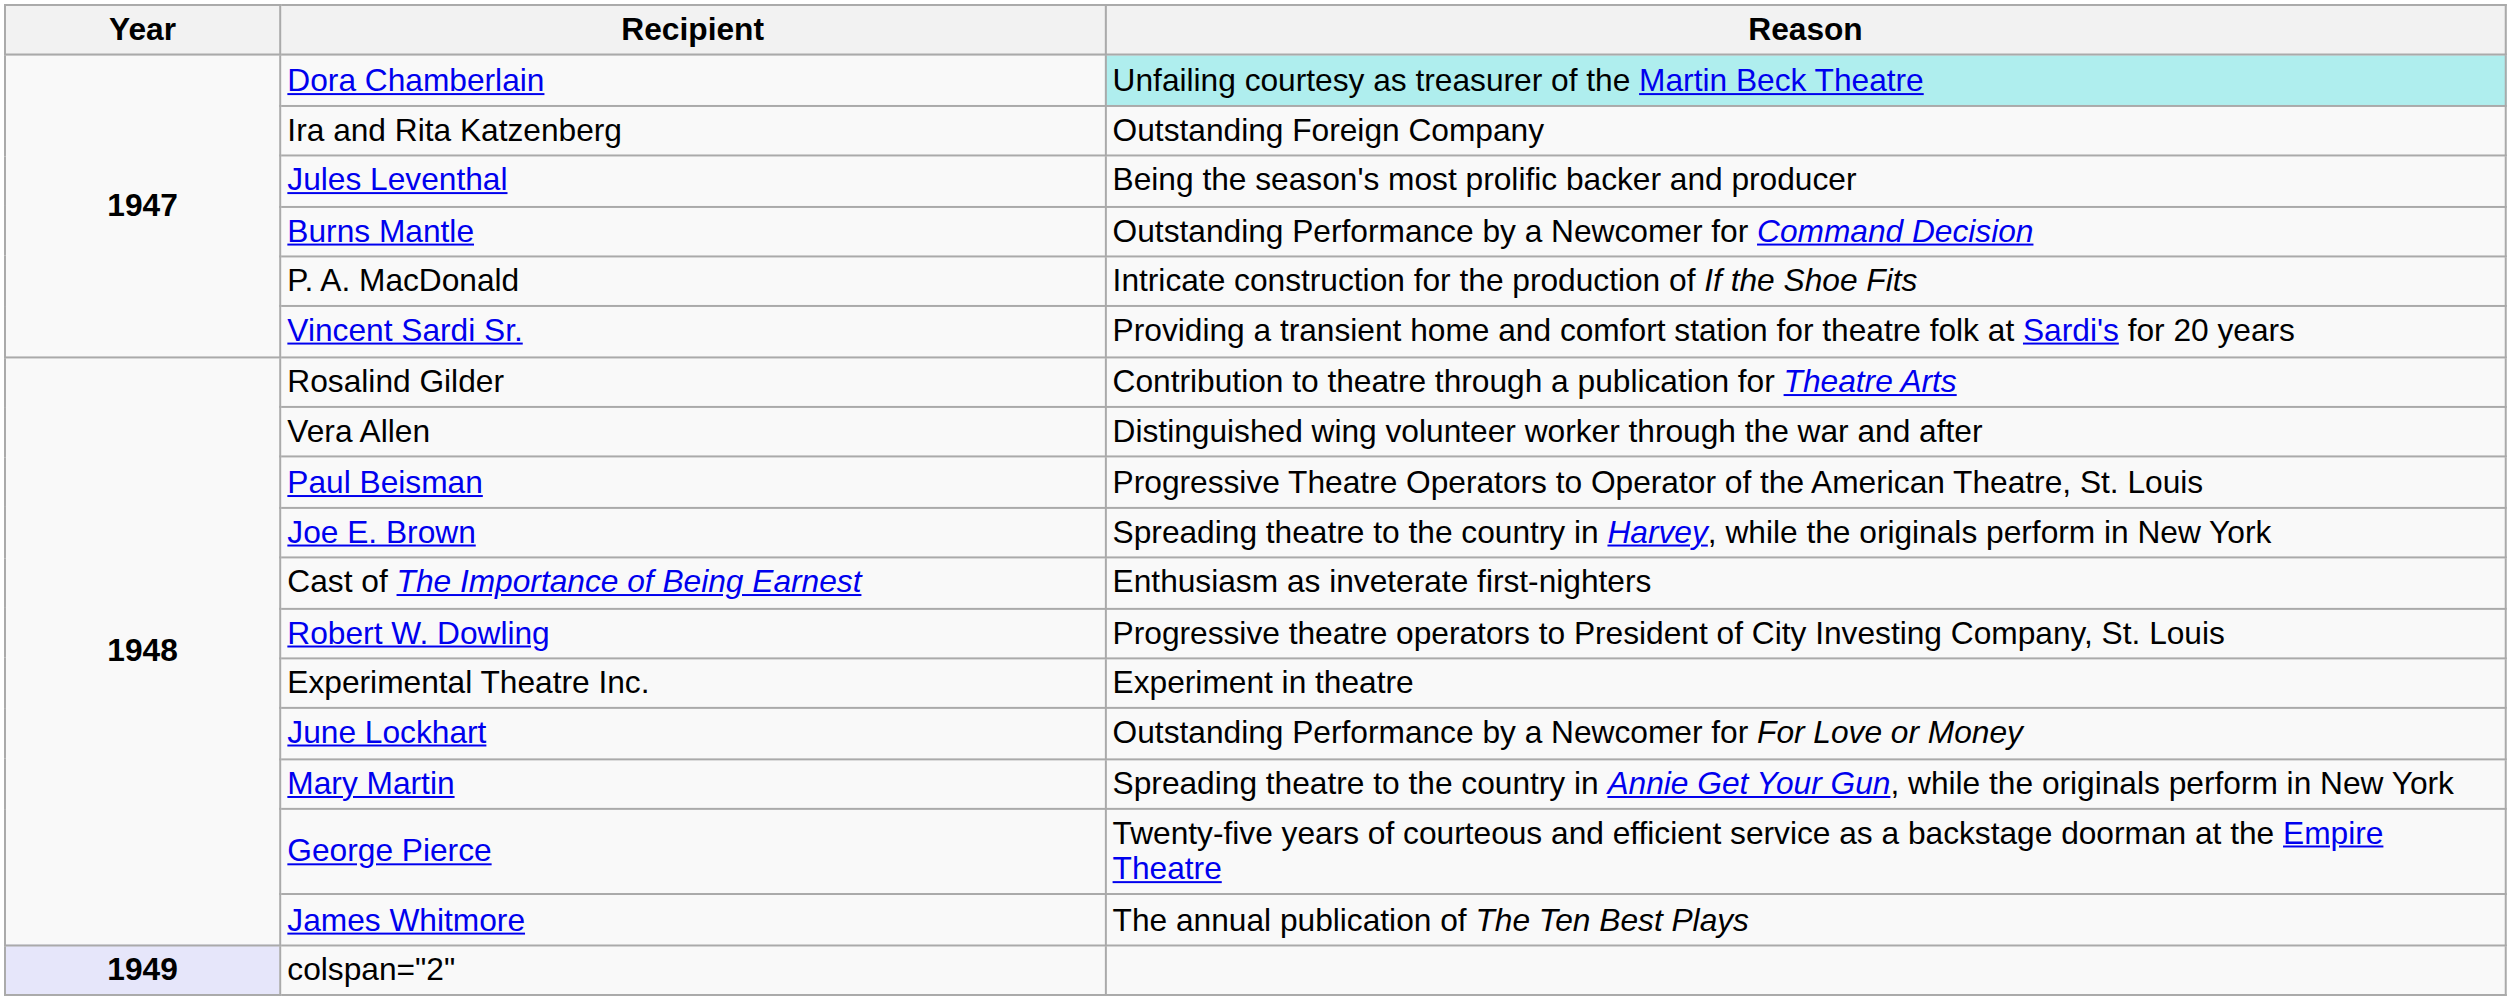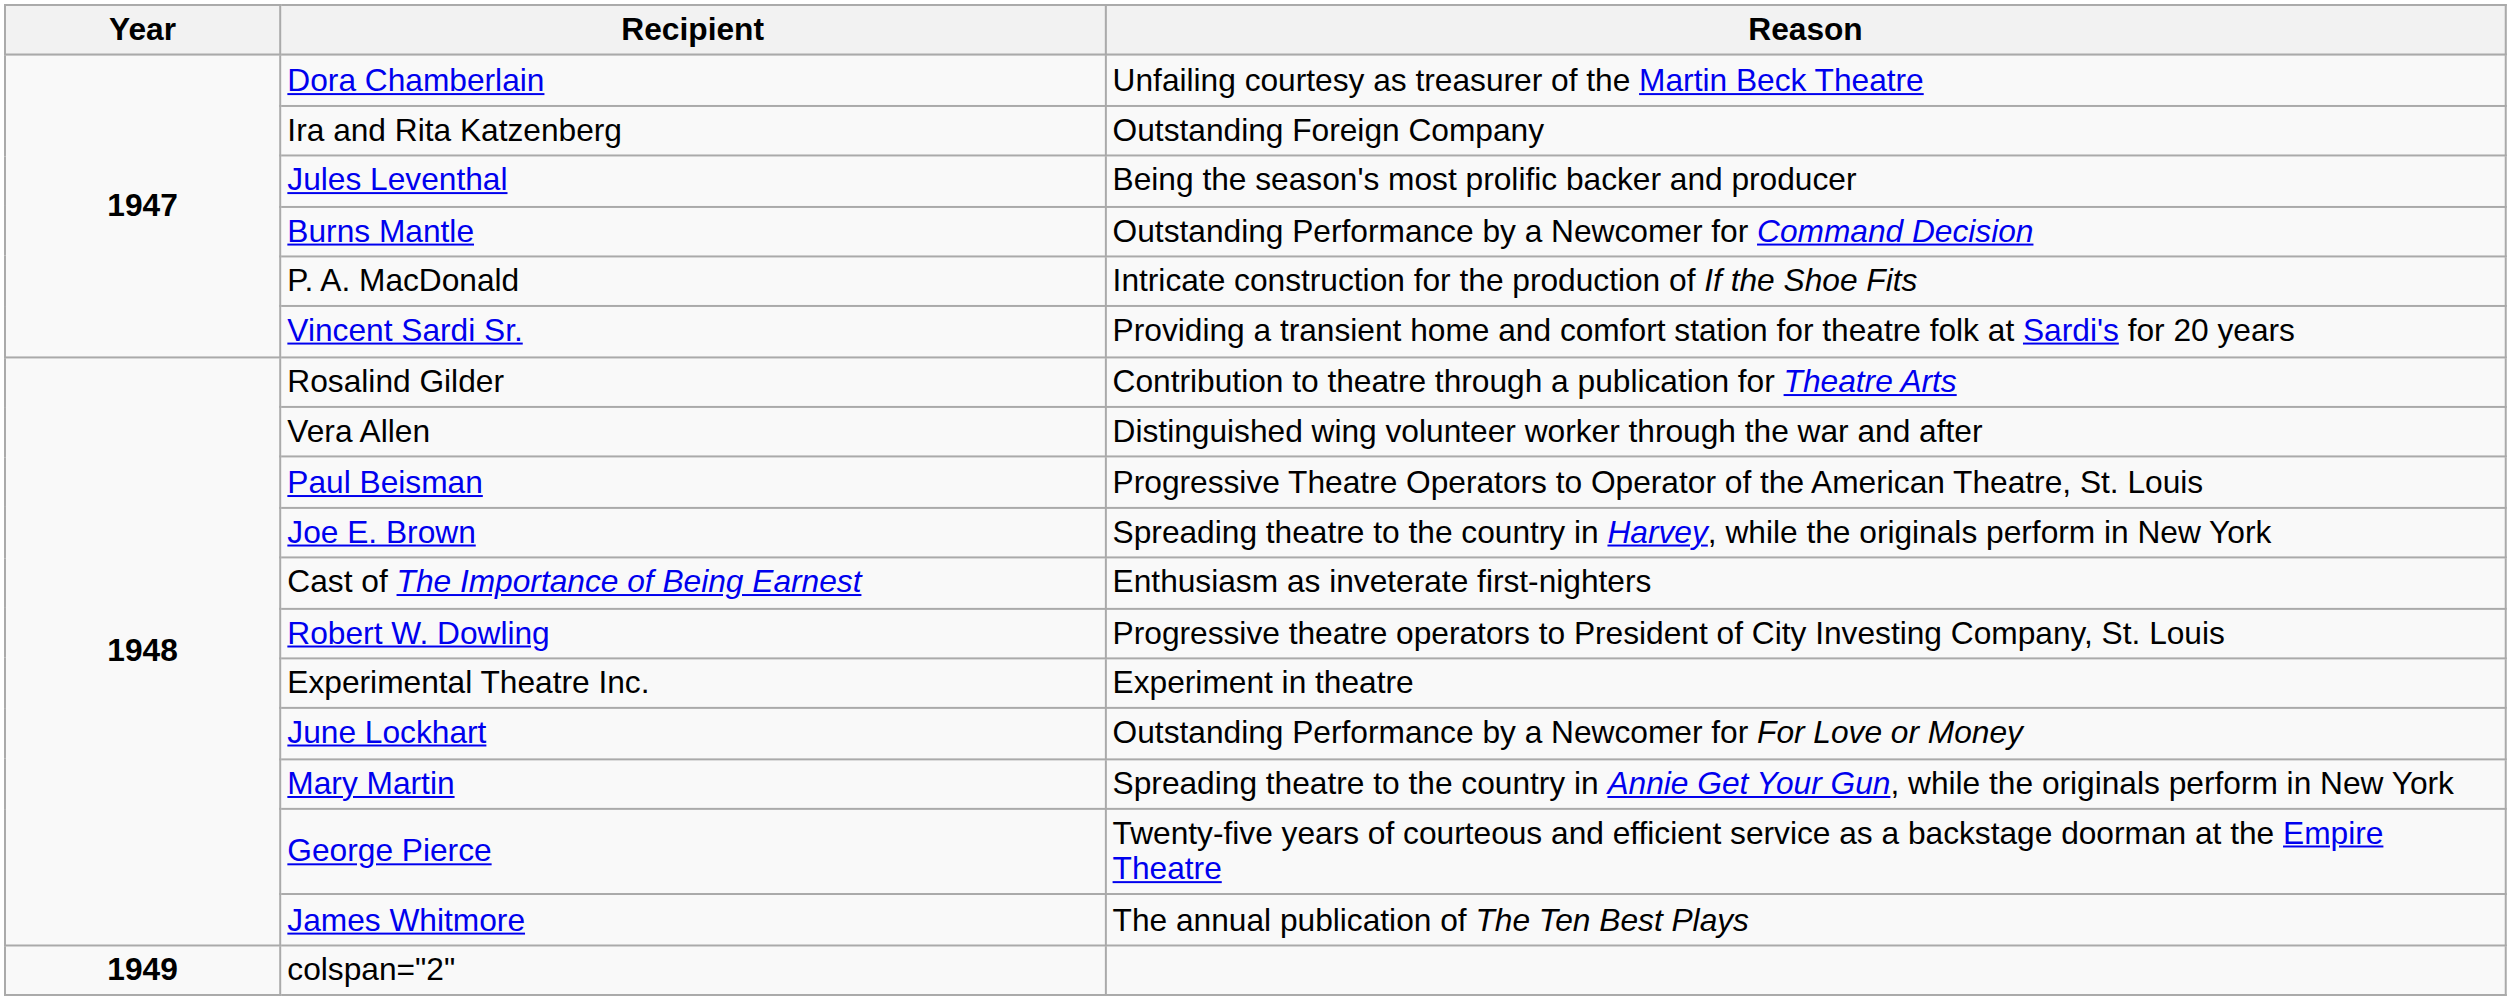Dora Chamberlain | Reason: paleturquoise background -> no background
colspan="2" | Year: lavender background -> no background
